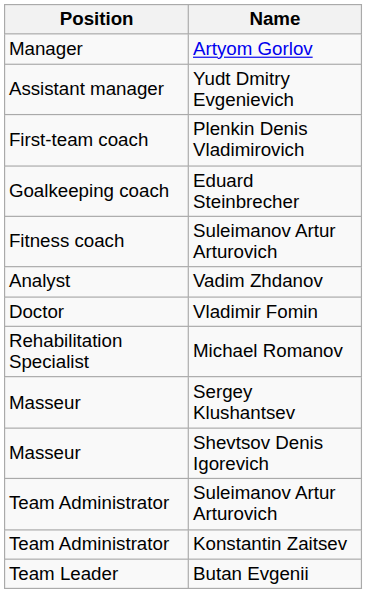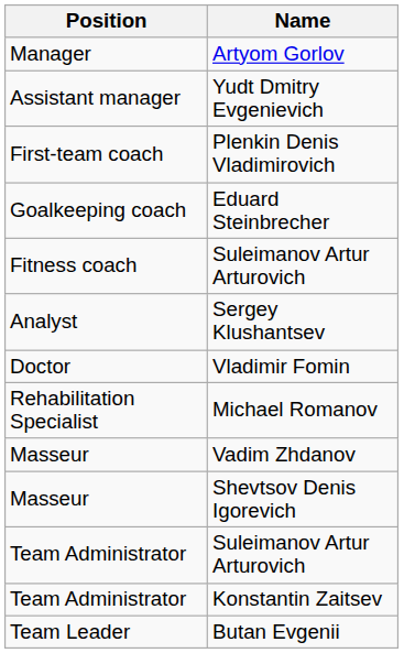row 7 | Name: Vadim Zhdanov -> Sergey Klushantsev
row 10 | Name: Sergey Klushantsev -> Vadim Zhdanov
